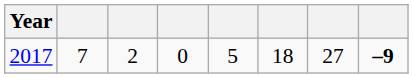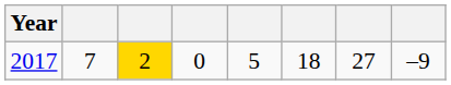2017 | column 3: no background -> gold background
2017 | column 8: bold -> normal
